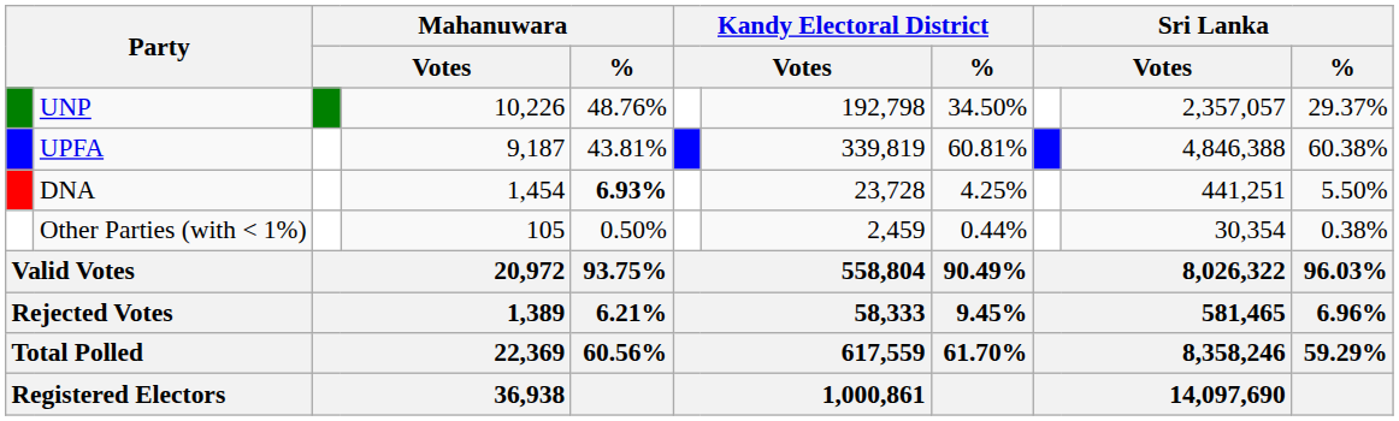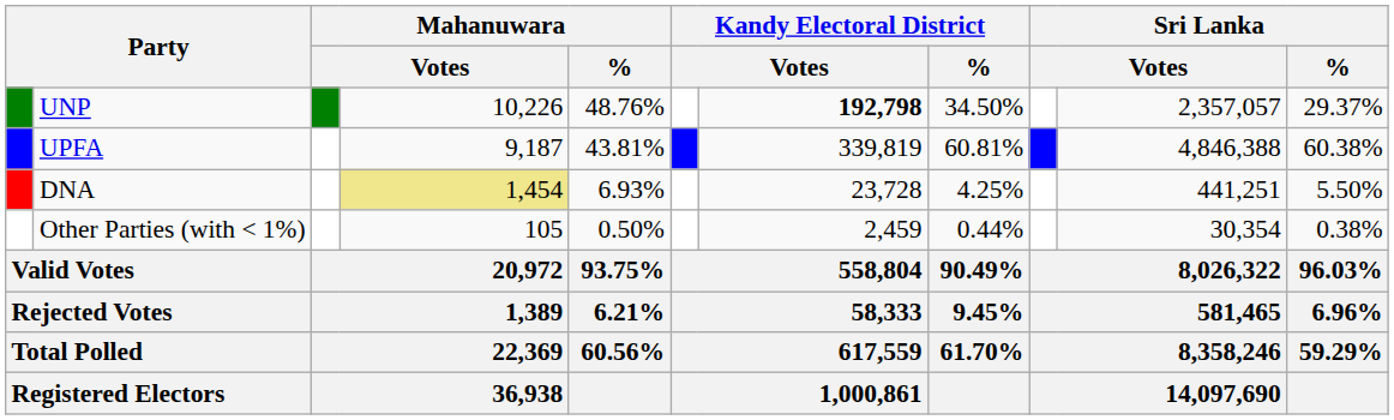UNP | column 7: normal -> bold
DNA | column 4: no background -> khaki background
DNA | Mahanuwara / %: bold -> normal
